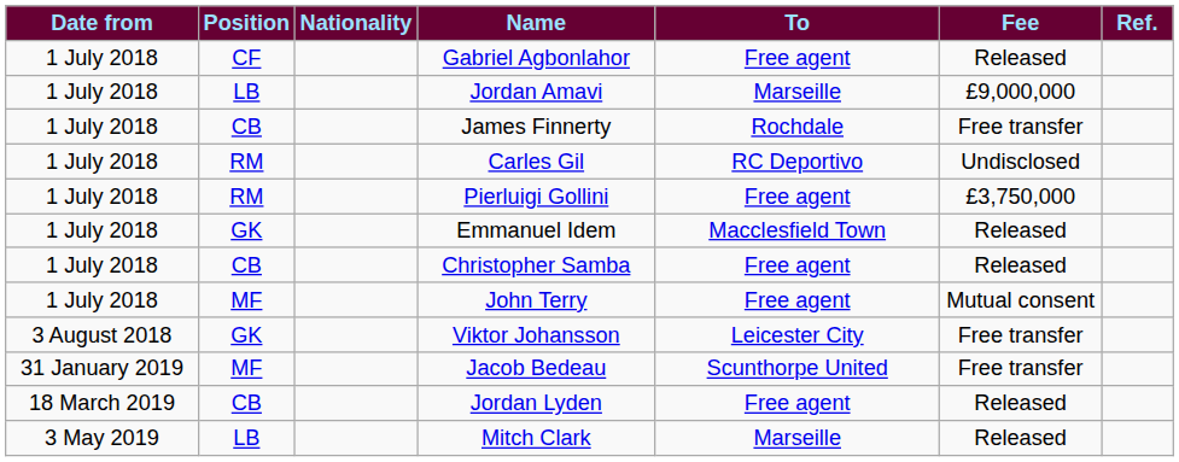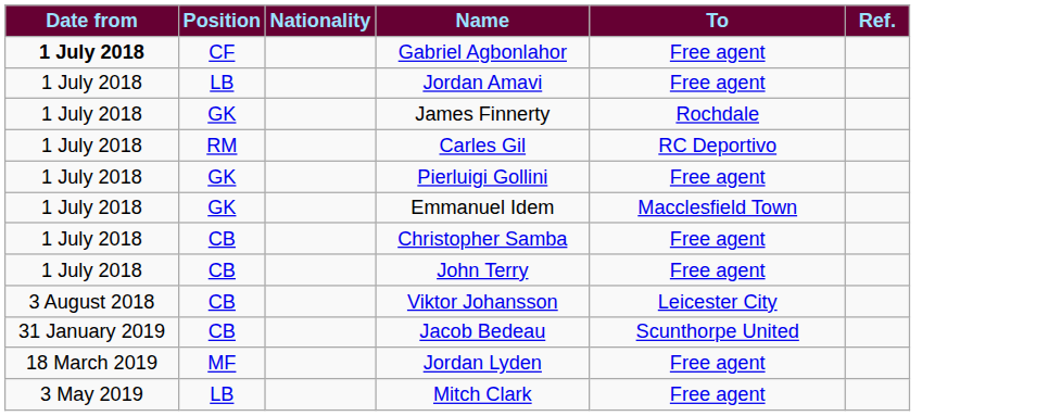- column: Fee | Released | £9,000,000 | Free transfer | Undisclosed | £3,750,000 | Released | Released | Mutual consent | Free transfer | Free transfer | Released | Released
Gabriel Agbonlahor | Date from: normal -> bold
Jordan Amavi | To: Marseille -> Free agent
James Finnerty | Position: CB -> GK
Pierluigi Gollini | Position: RM -> GK
John Terry | Position: MF -> CB
Viktor Johansson | Position: GK -> CB
Jacob Bedeau | Position: MF -> CB
Jordan Lyden | Position: CB -> MF
Mitch Clark | To: Marseille -> Free agent
